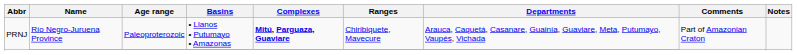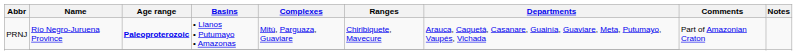PRNJ / Río Negro-Juruena Province | Age range: normal -> bold
PRNJ / Río Negro-Juruena Province | Complexes: bold -> normal
